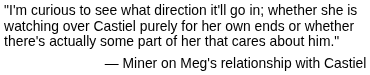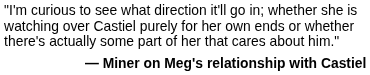row 2 | column 1: normal -> bold
